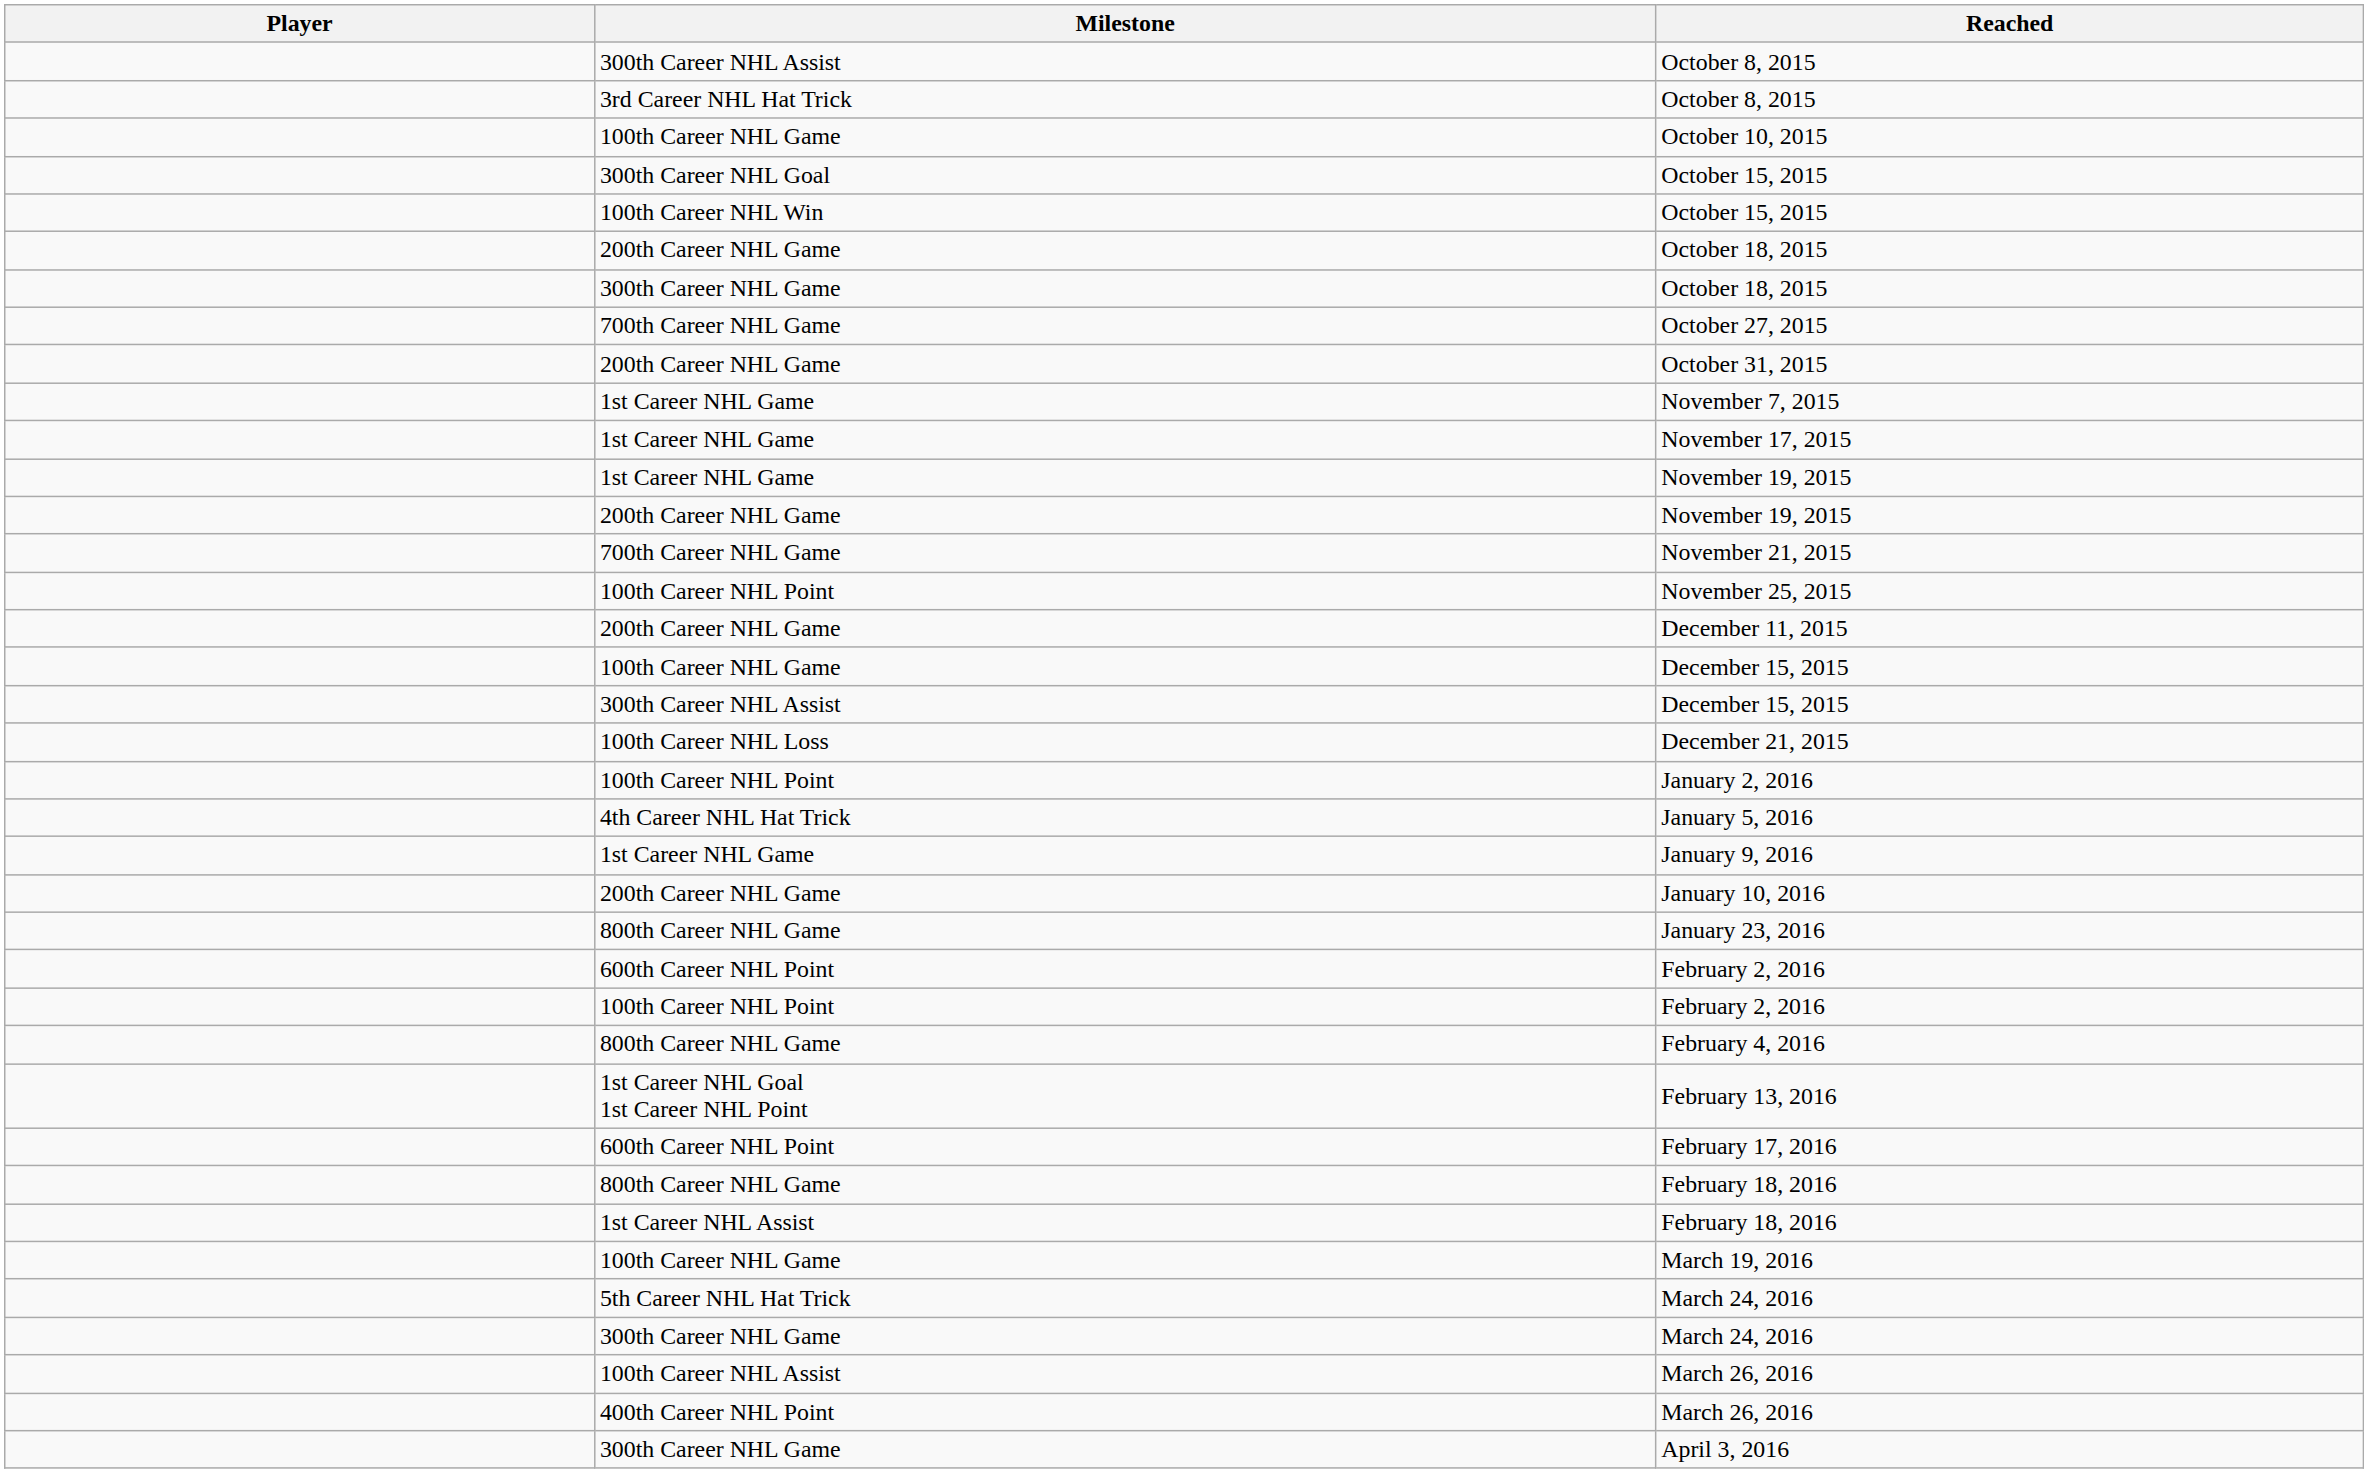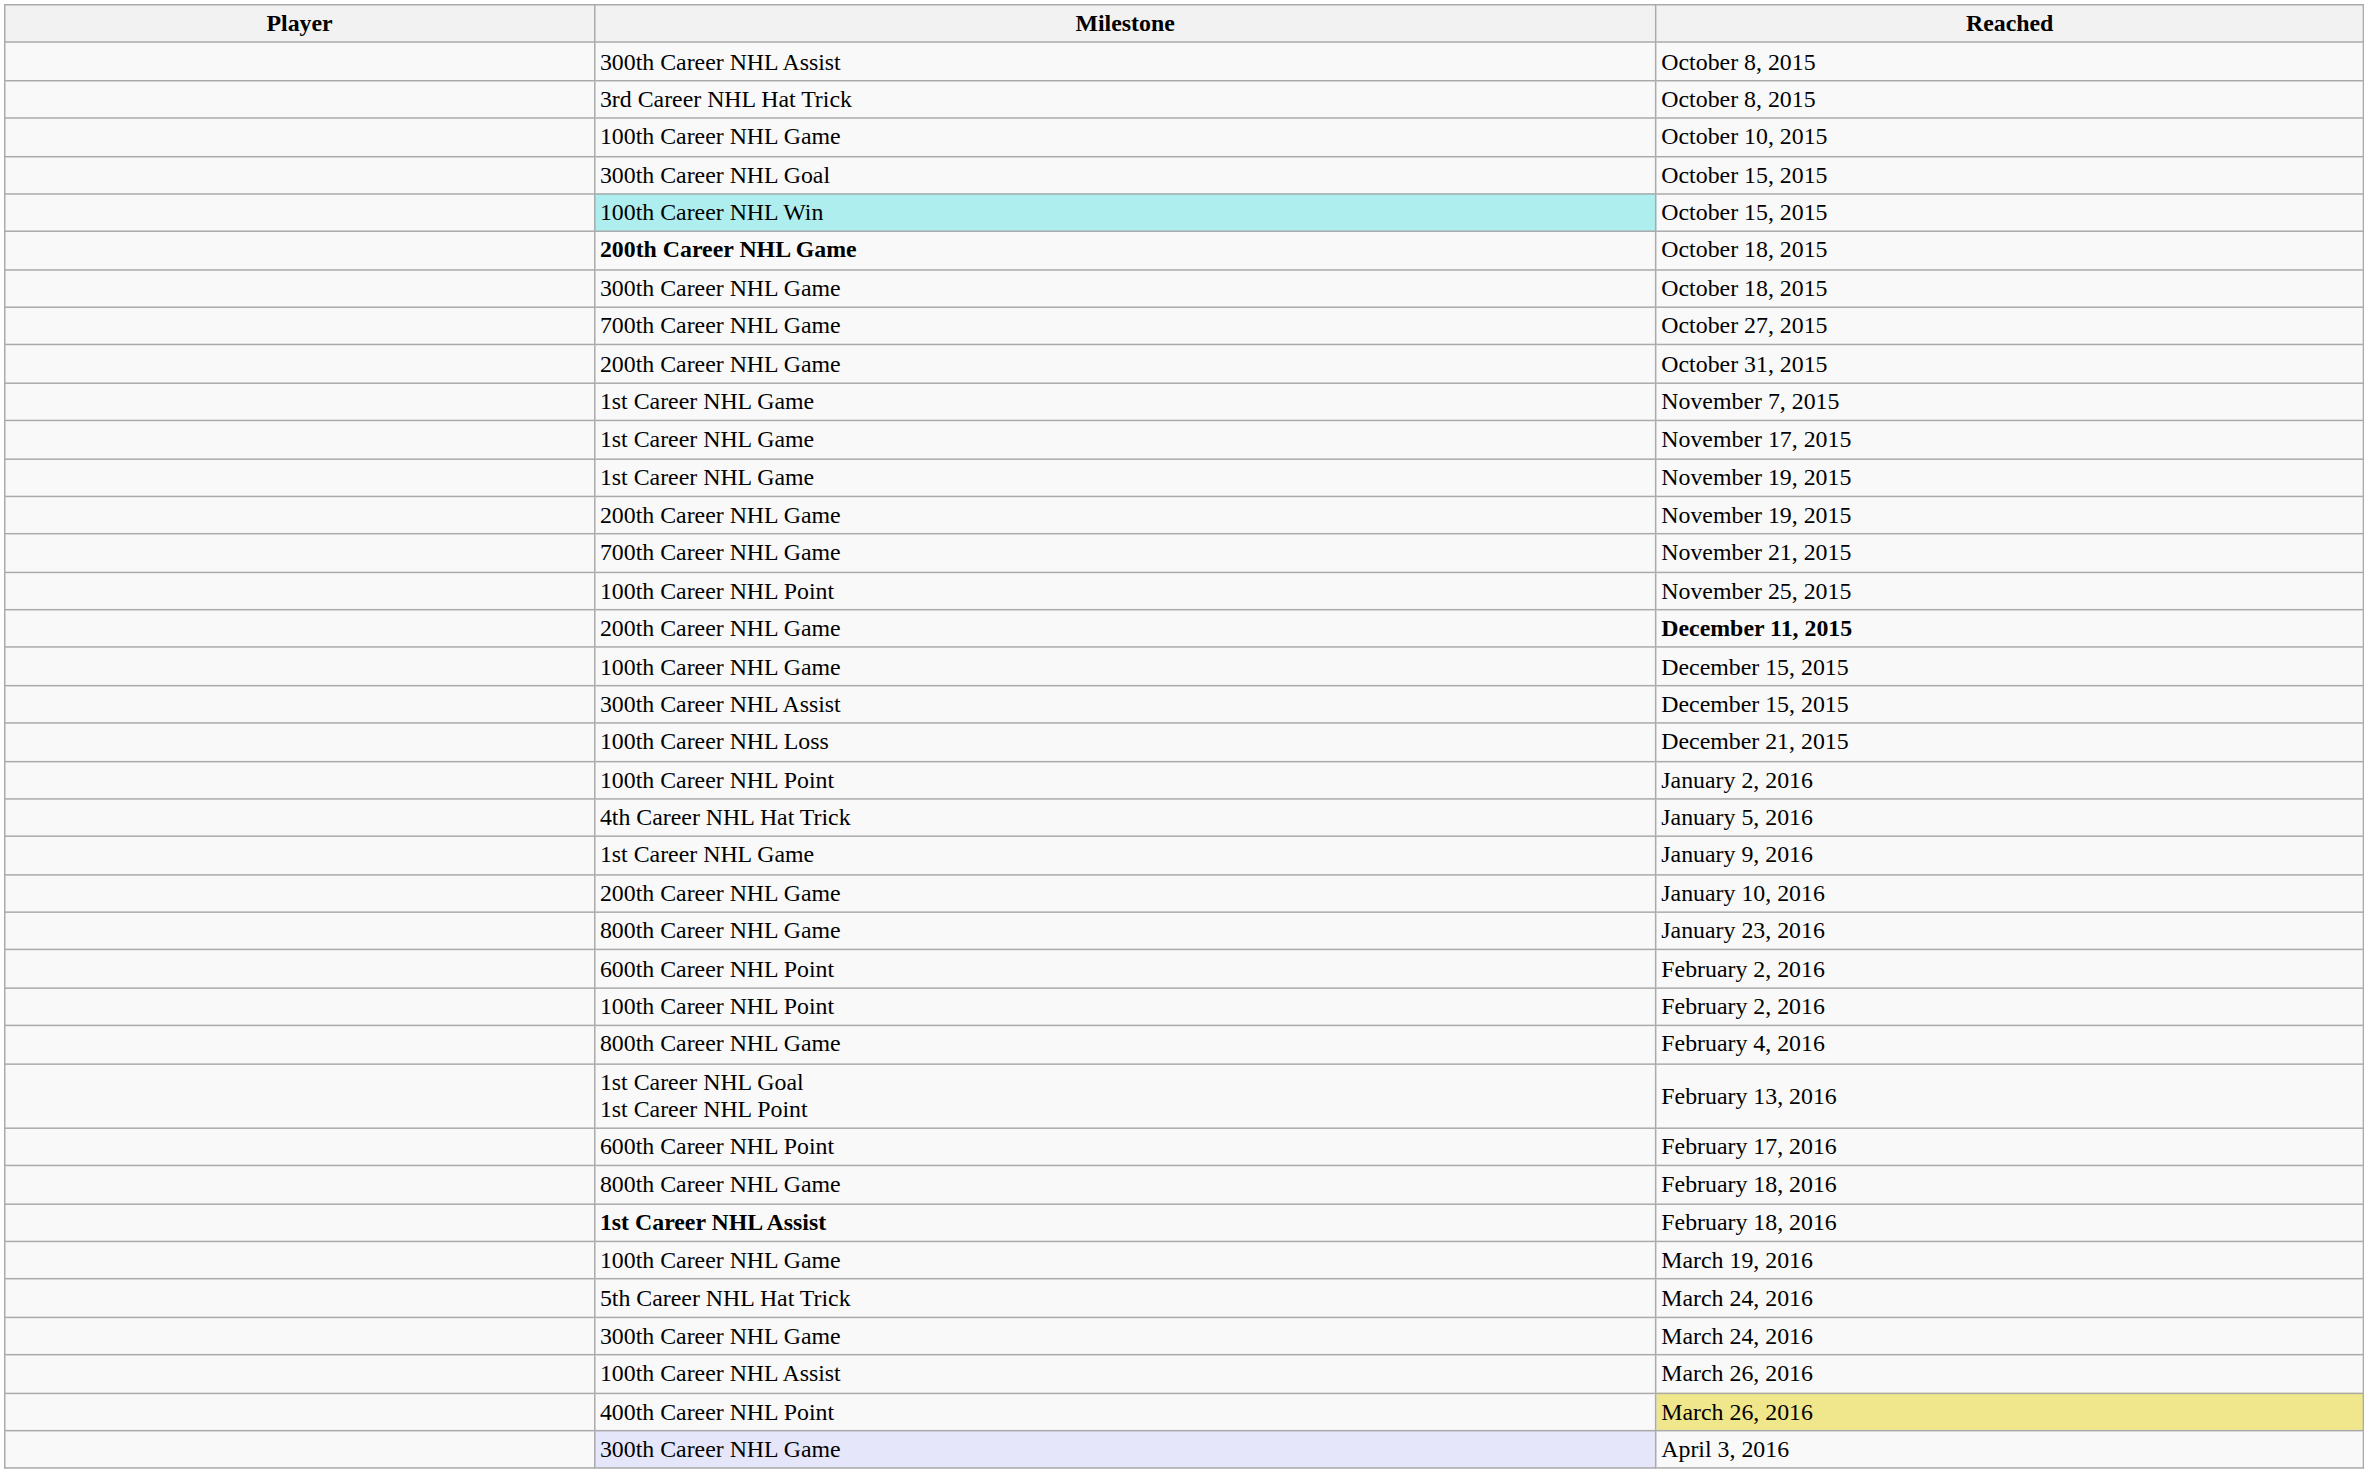row 6 | Milestone: no background -> paleturquoise background
row 7 | Milestone: normal -> bold
row 17 | Reached: normal -> bold
row 32 | Milestone: normal -> bold
row 37 | Reached: no background -> khaki background
row 38 | Milestone: no background -> lavender background
